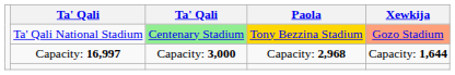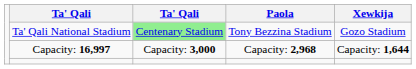Ta' Qali National Stadium | Paola: gold background -> no background
Ta' Qali National Stadium | Xewkija: lightsalmon background -> no background
